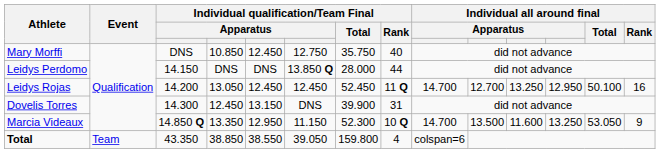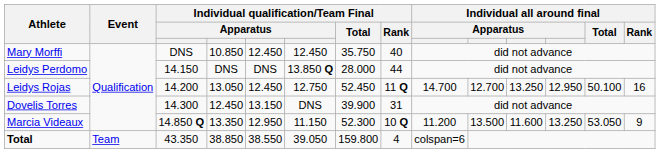Mary Morffi | column 6: 12.750 -> 12.450
Leidys Rojas | column 6: 12.450 -> 12.750
Marcia Videaux | column 9: 14.700 -> 11.200
